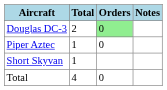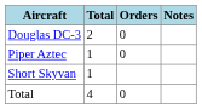Douglas DC-3 | Orders: lightgreen background -> no background
